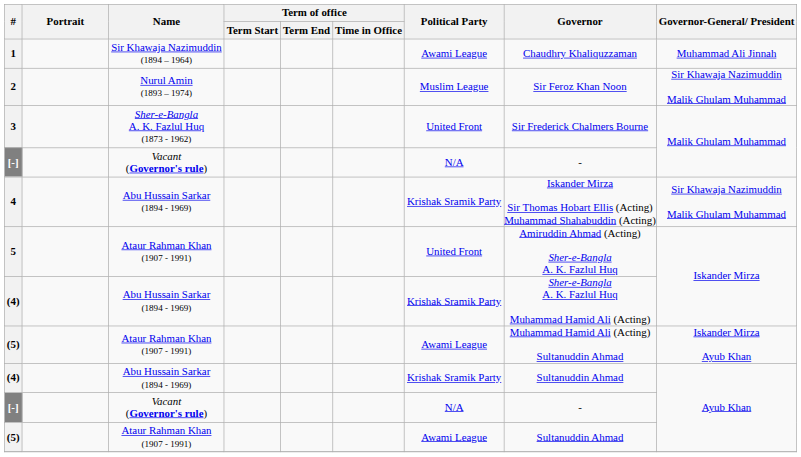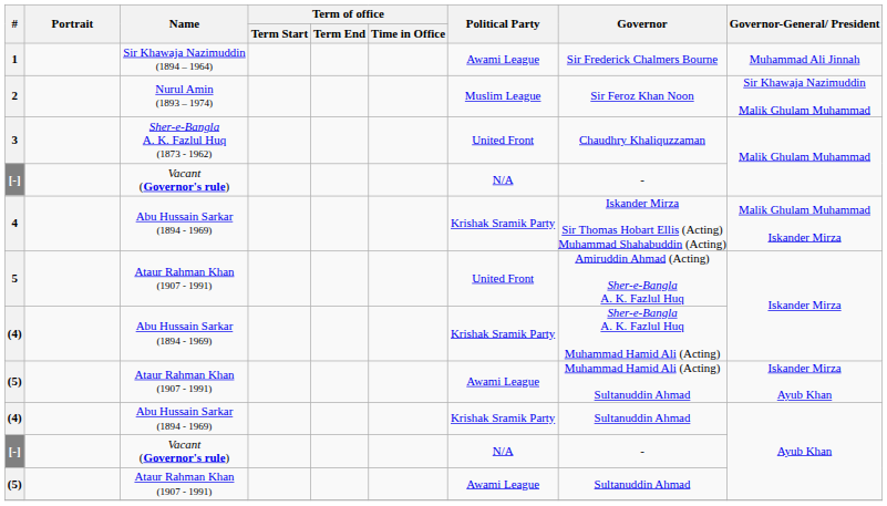1 | Governor: Chaudhry Khaliquzzaman -> Sir Frederick Chalmers Bourne
3 | Governor: Sir Frederick Chalmers Bourne -> Chaudhry Khaliquzzaman
4 | Governor-General/ President: Sir Khawaja Nazimuddin Malik Ghulam Muhammad -> Malik Ghulam Muhammad Iskander Mirza
